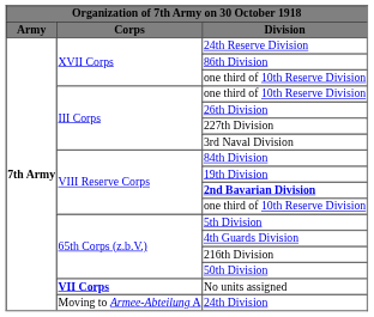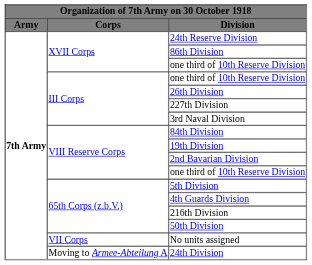2nd Bavarian Division | Division: bold -> normal
No units assigned | Corps: bold -> normal
